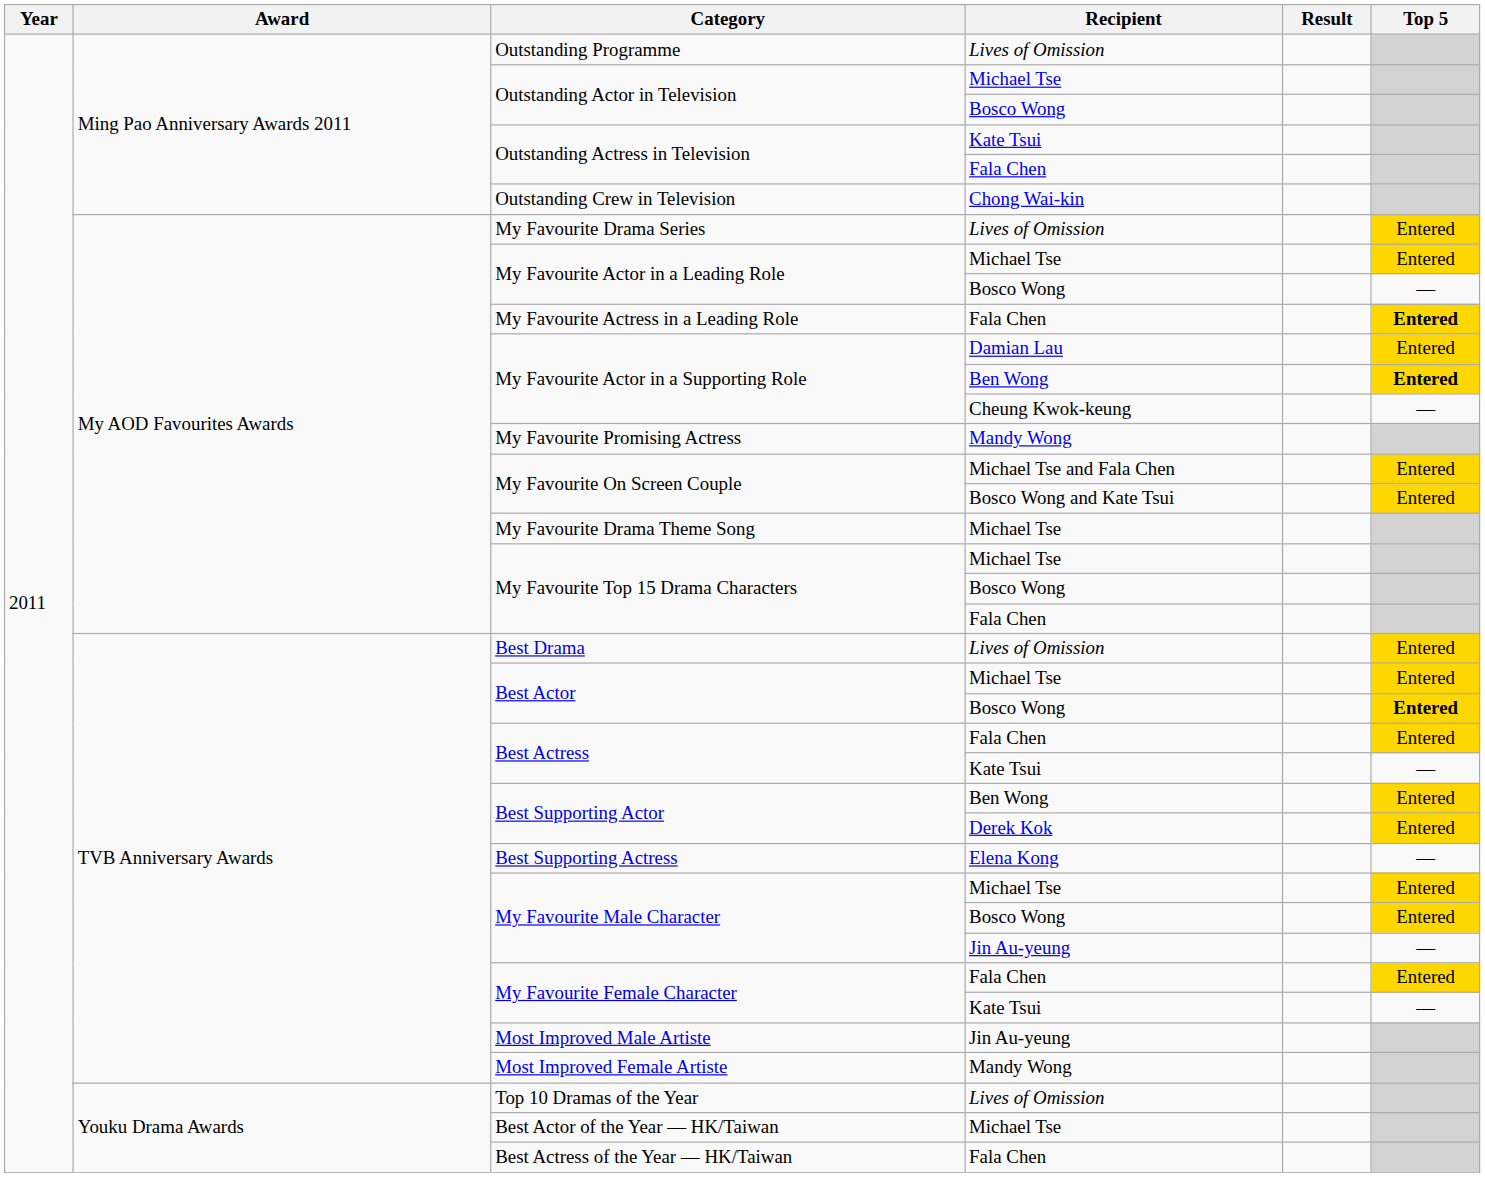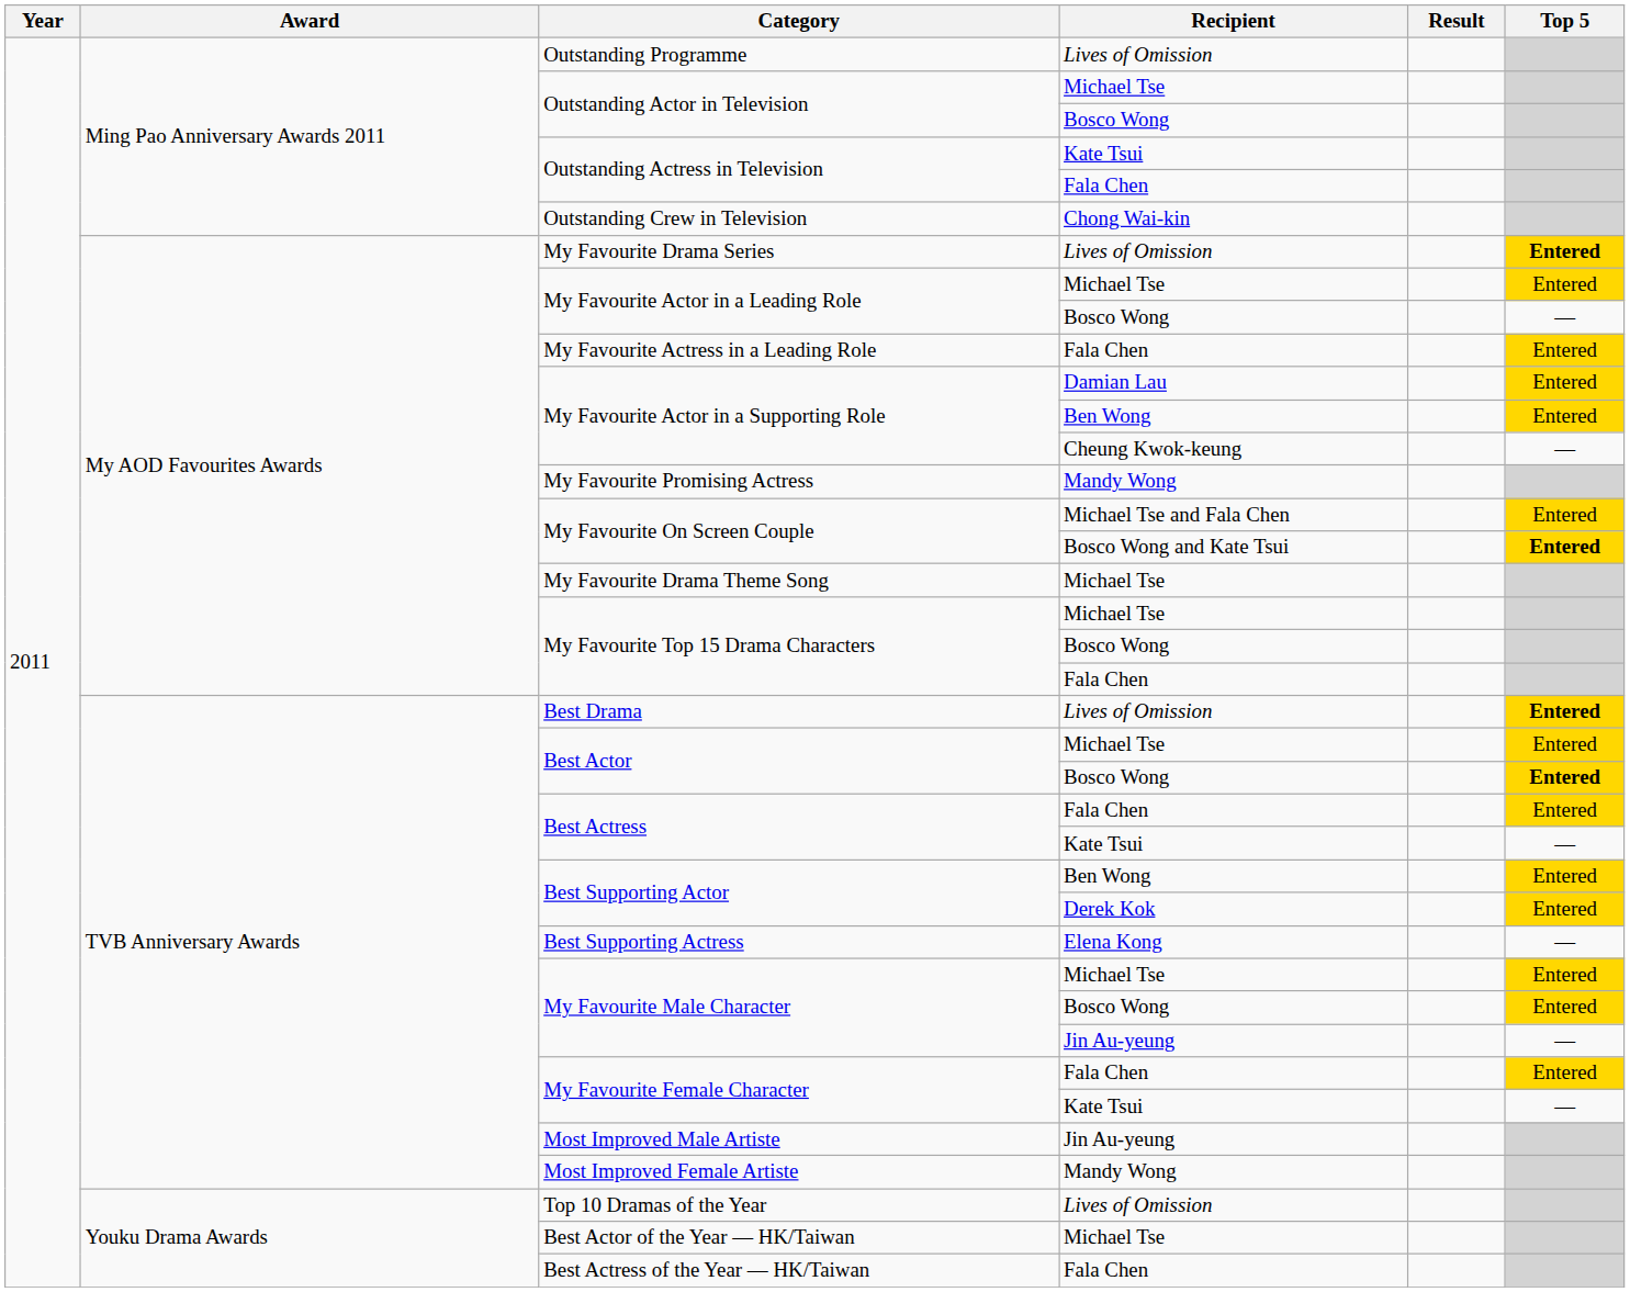My Favourite Drama Series | Top 5: normal -> bold
My Favourite Actress in a Leading Role | Top 5: bold -> normal
My Favourite Actor in a Supporting Role / Ben Wong | Top 5: bold -> normal
My Favourite On Screen Couple / Bosco Wong and Kate Tsui | Top 5: normal -> bold
Best Drama | Top 5: normal -> bold
